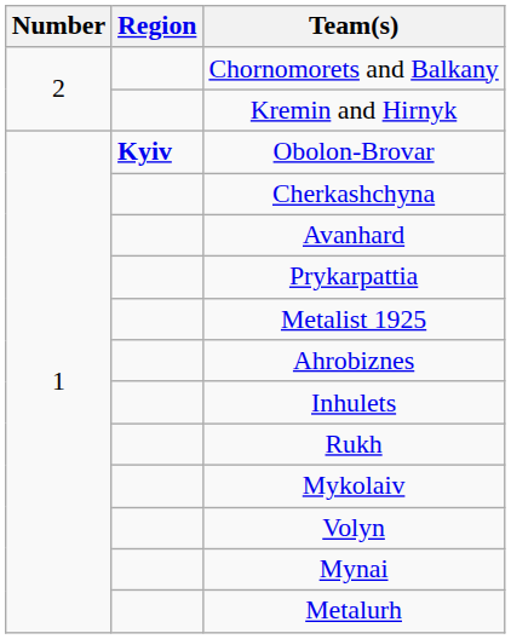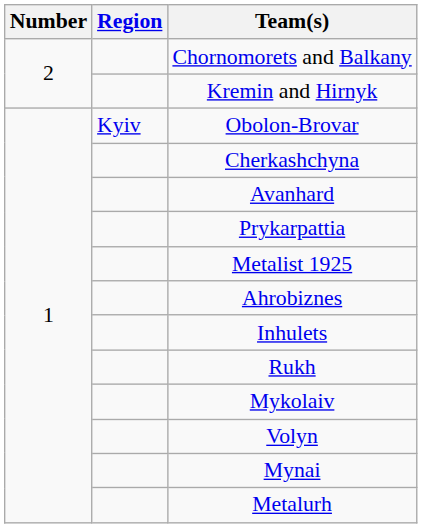Obolon-Brovar | Region: bold -> normal
